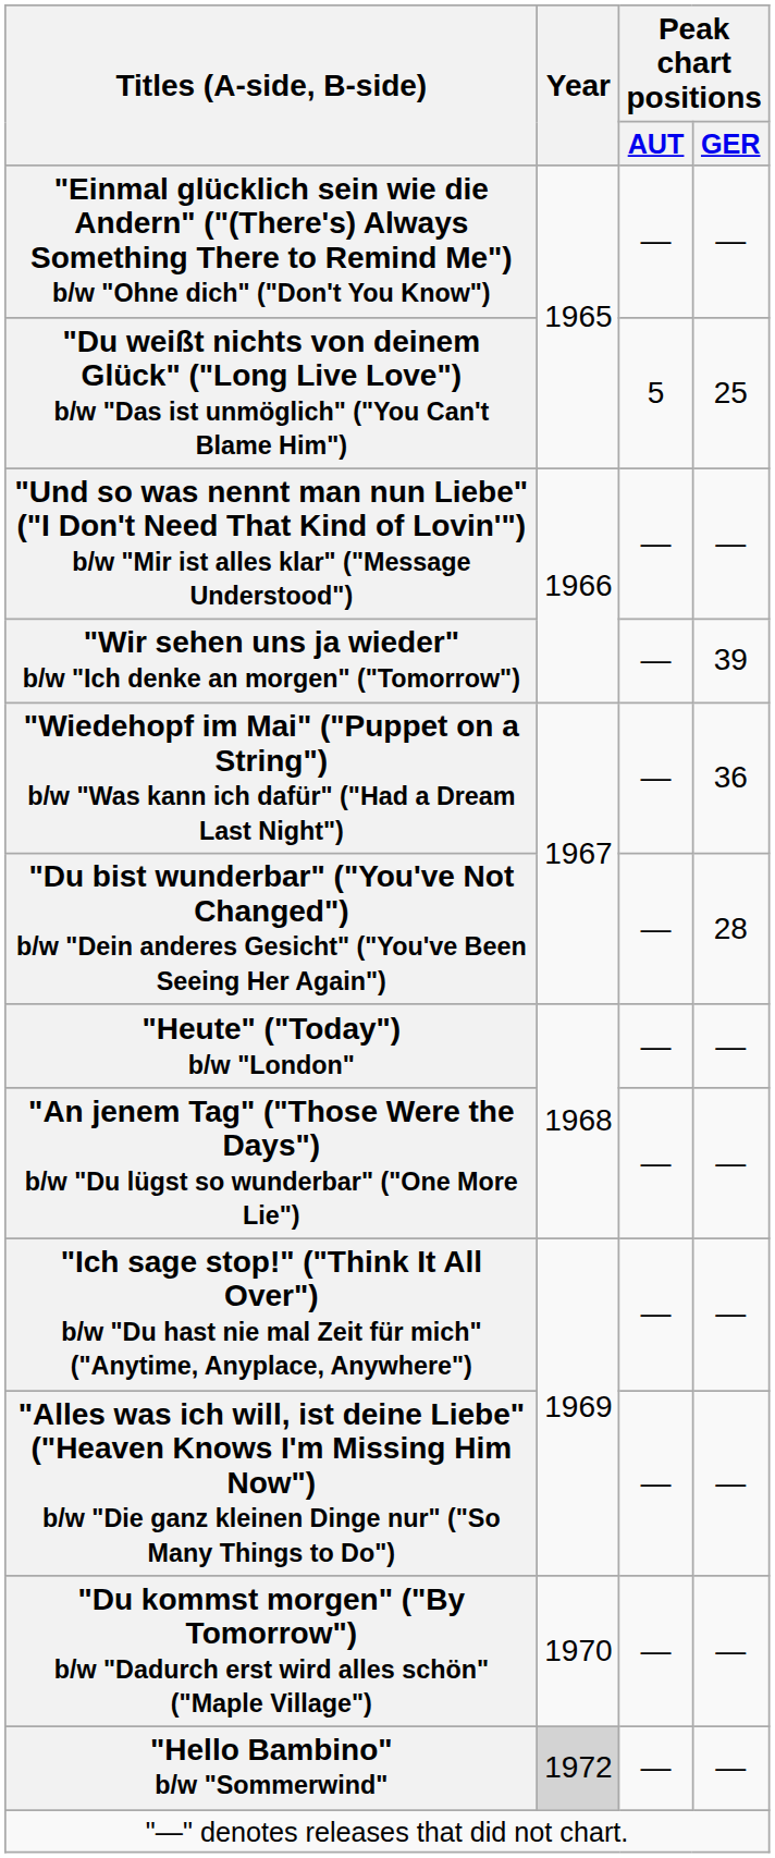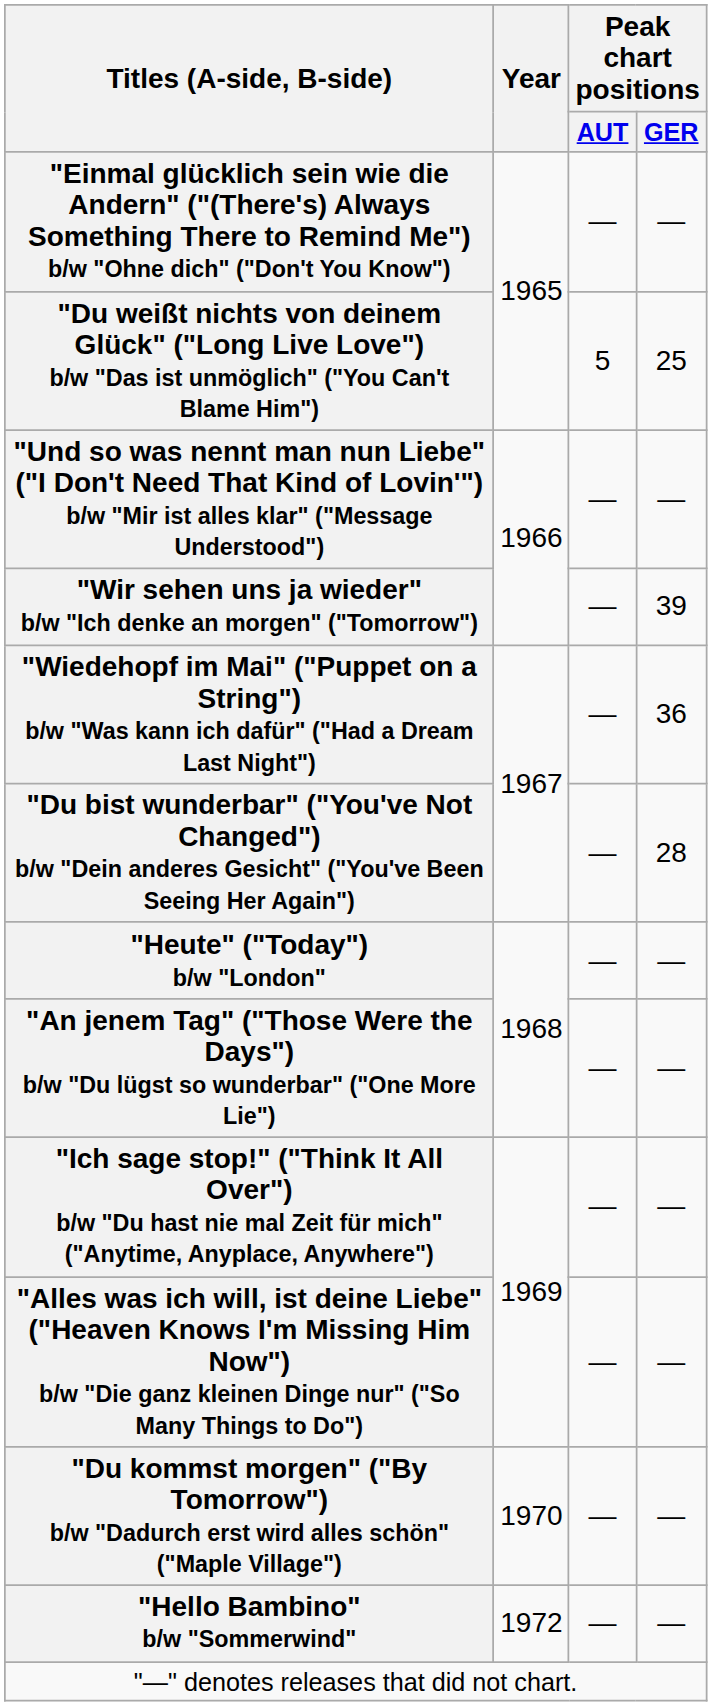"Hello Bambino" b/w "Sommerwind" | Year: lightgrey background -> no background
